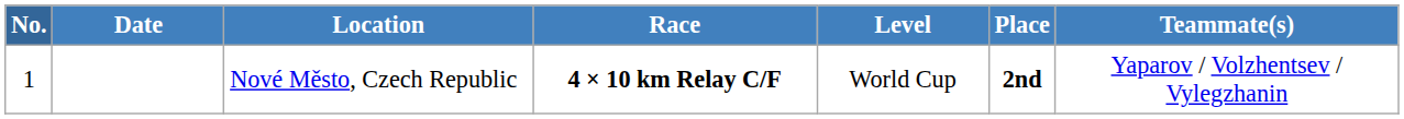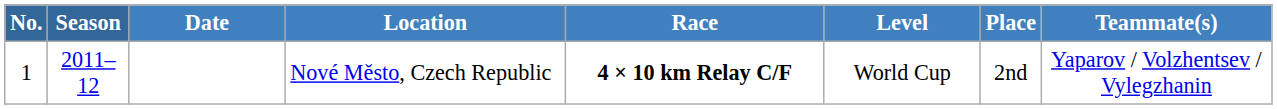+ column: Season | 2011–12
Nové Město, Czech Republic | Place: bold -> normal
